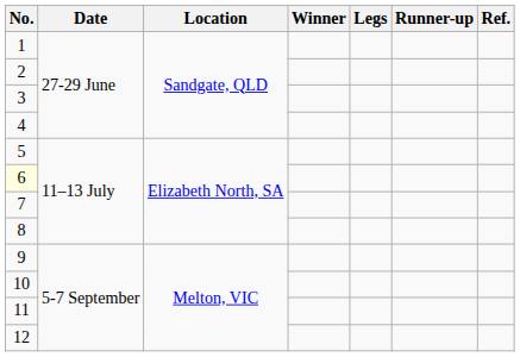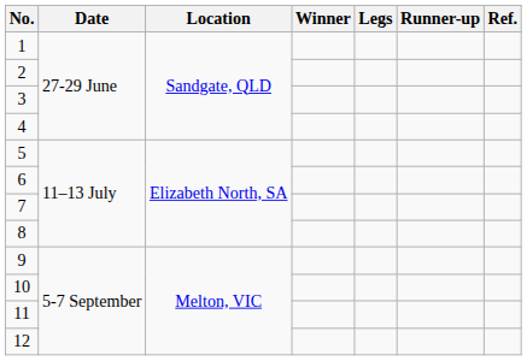6 | No.: lightyellow background -> no background
